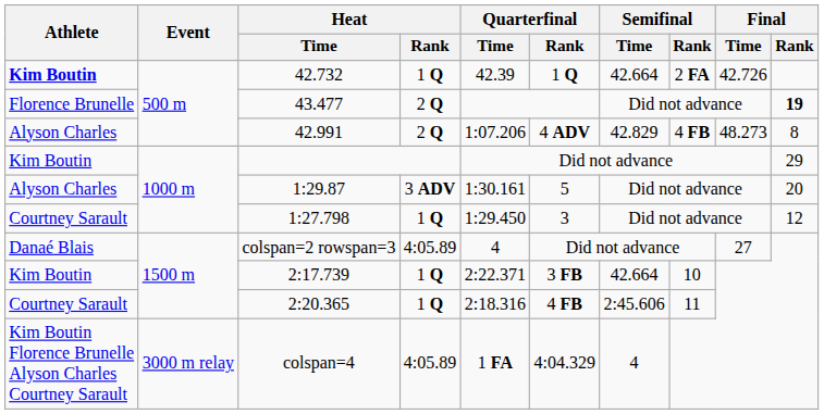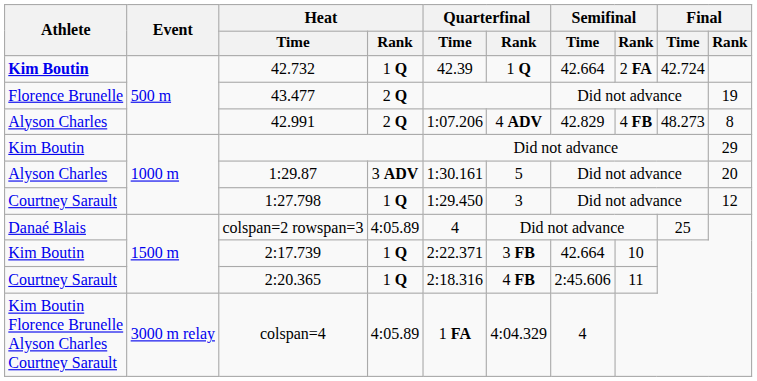42.732 | Final / Time: 42.726 -> 42.724
43.477 | Final / Rank: bold -> normal
colspan=2 rowspan=3 | Final / Time: 27 -> 25
